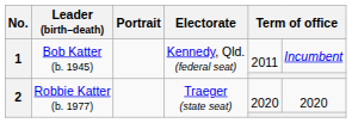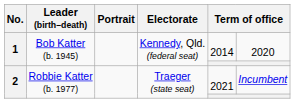row 2 | column 5: 2011 -> 2014
row 2 | column 6: Incumbent -> 2020
row 4 | column 5: 2020 -> 2021
row 4 | column 6: 2020 -> Incumbent
